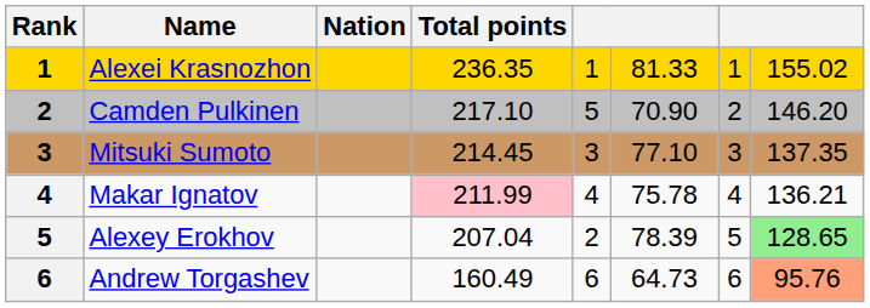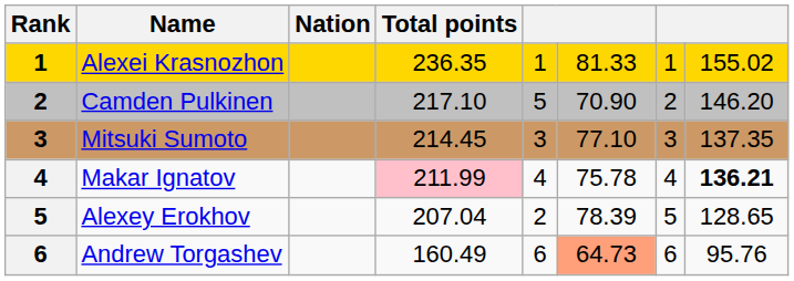Makar Ignatov | column 8: normal -> bold
Alexey Erokhov | column 8: lightgreen background -> no background
Andrew Torgashev | column 6: no background -> lightsalmon background
Andrew Torgashev | column 8: lightsalmon background -> no background
